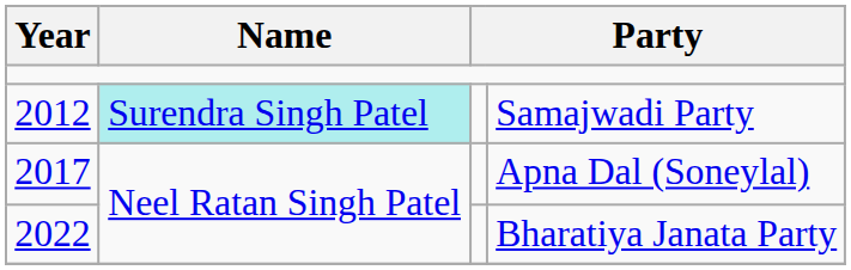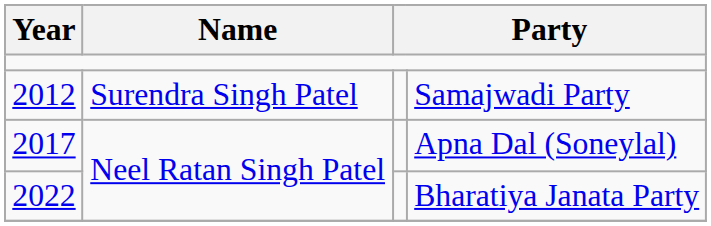Samajwadi Party | Name: paleturquoise background -> no background
